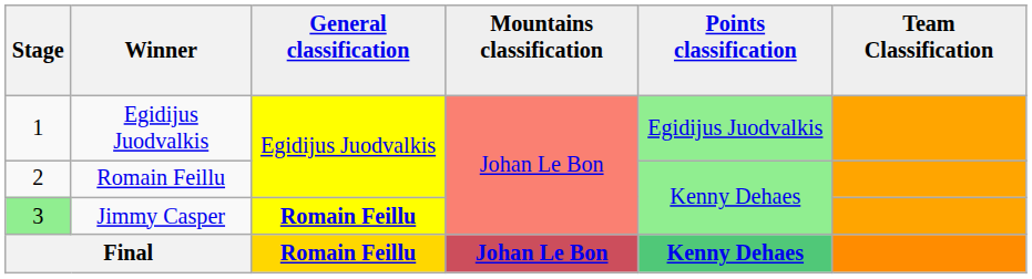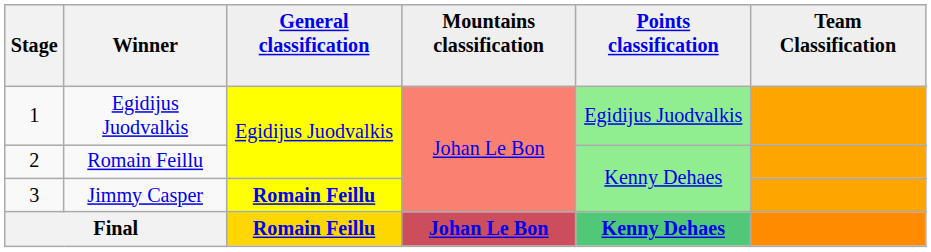Jimmy Casper | Stage: lightgreen background -> no background
